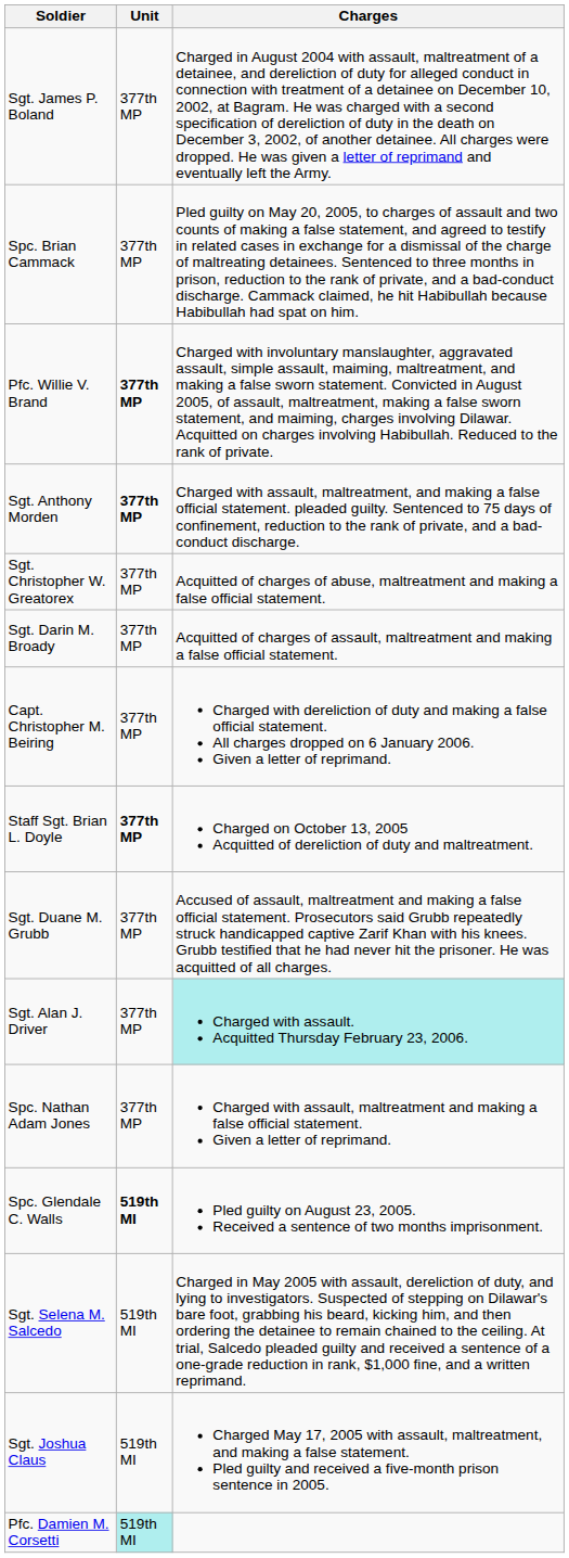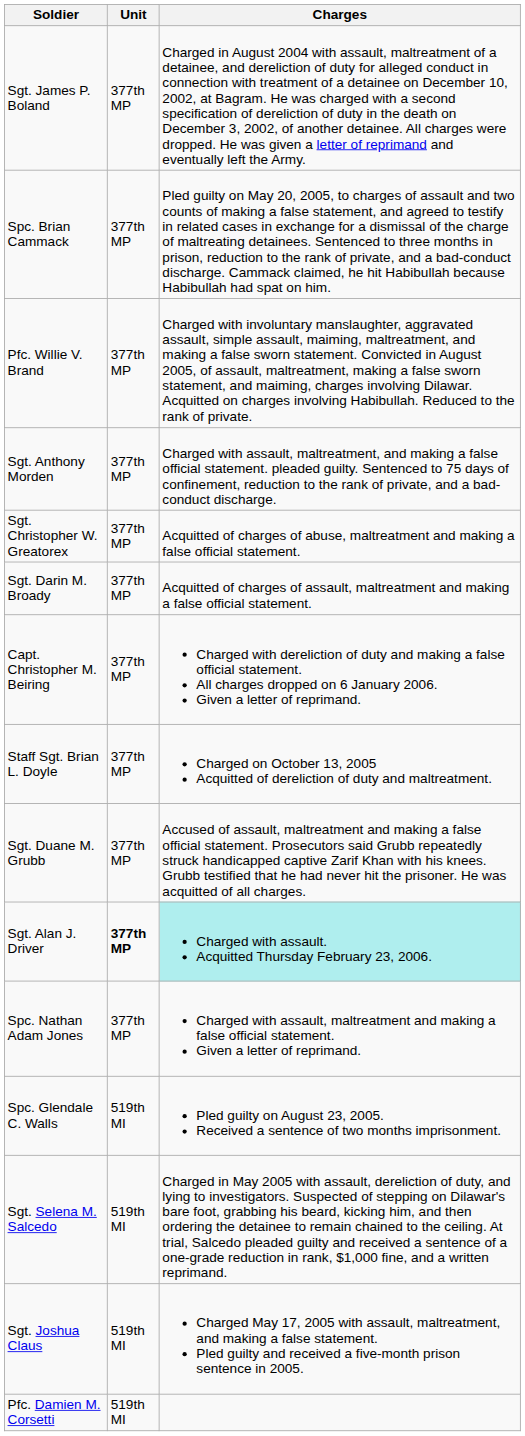Pfc. Willie V. Brand | Unit: bold -> normal
Sgt. Anthony Morden | Unit: bold -> normal
Staff Sgt. Brian L. Doyle | Unit: bold -> normal
Sgt. Alan J. Driver | Unit: normal -> bold
Spc. Glendale C. Walls | Unit: bold -> normal
Pfc. Damien M. Corsetti | Unit: paleturquoise background -> no background
